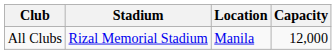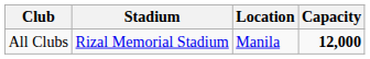row 2 | Capacity: normal -> bold
